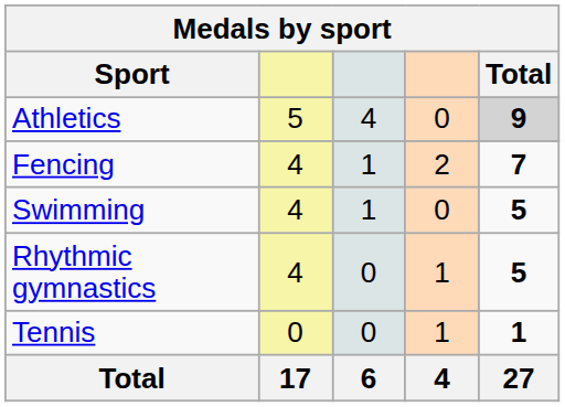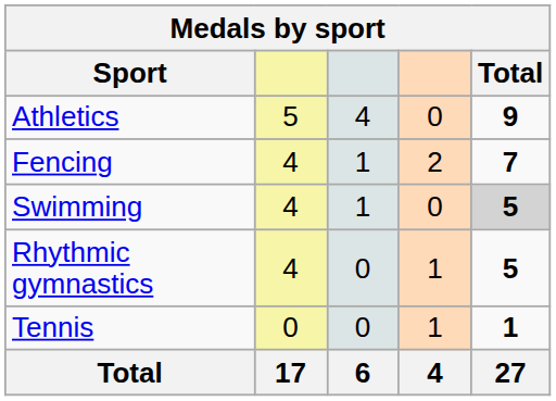Athletics | Total: lightgrey background -> no background
Swimming | Total: no background -> lightgrey background
